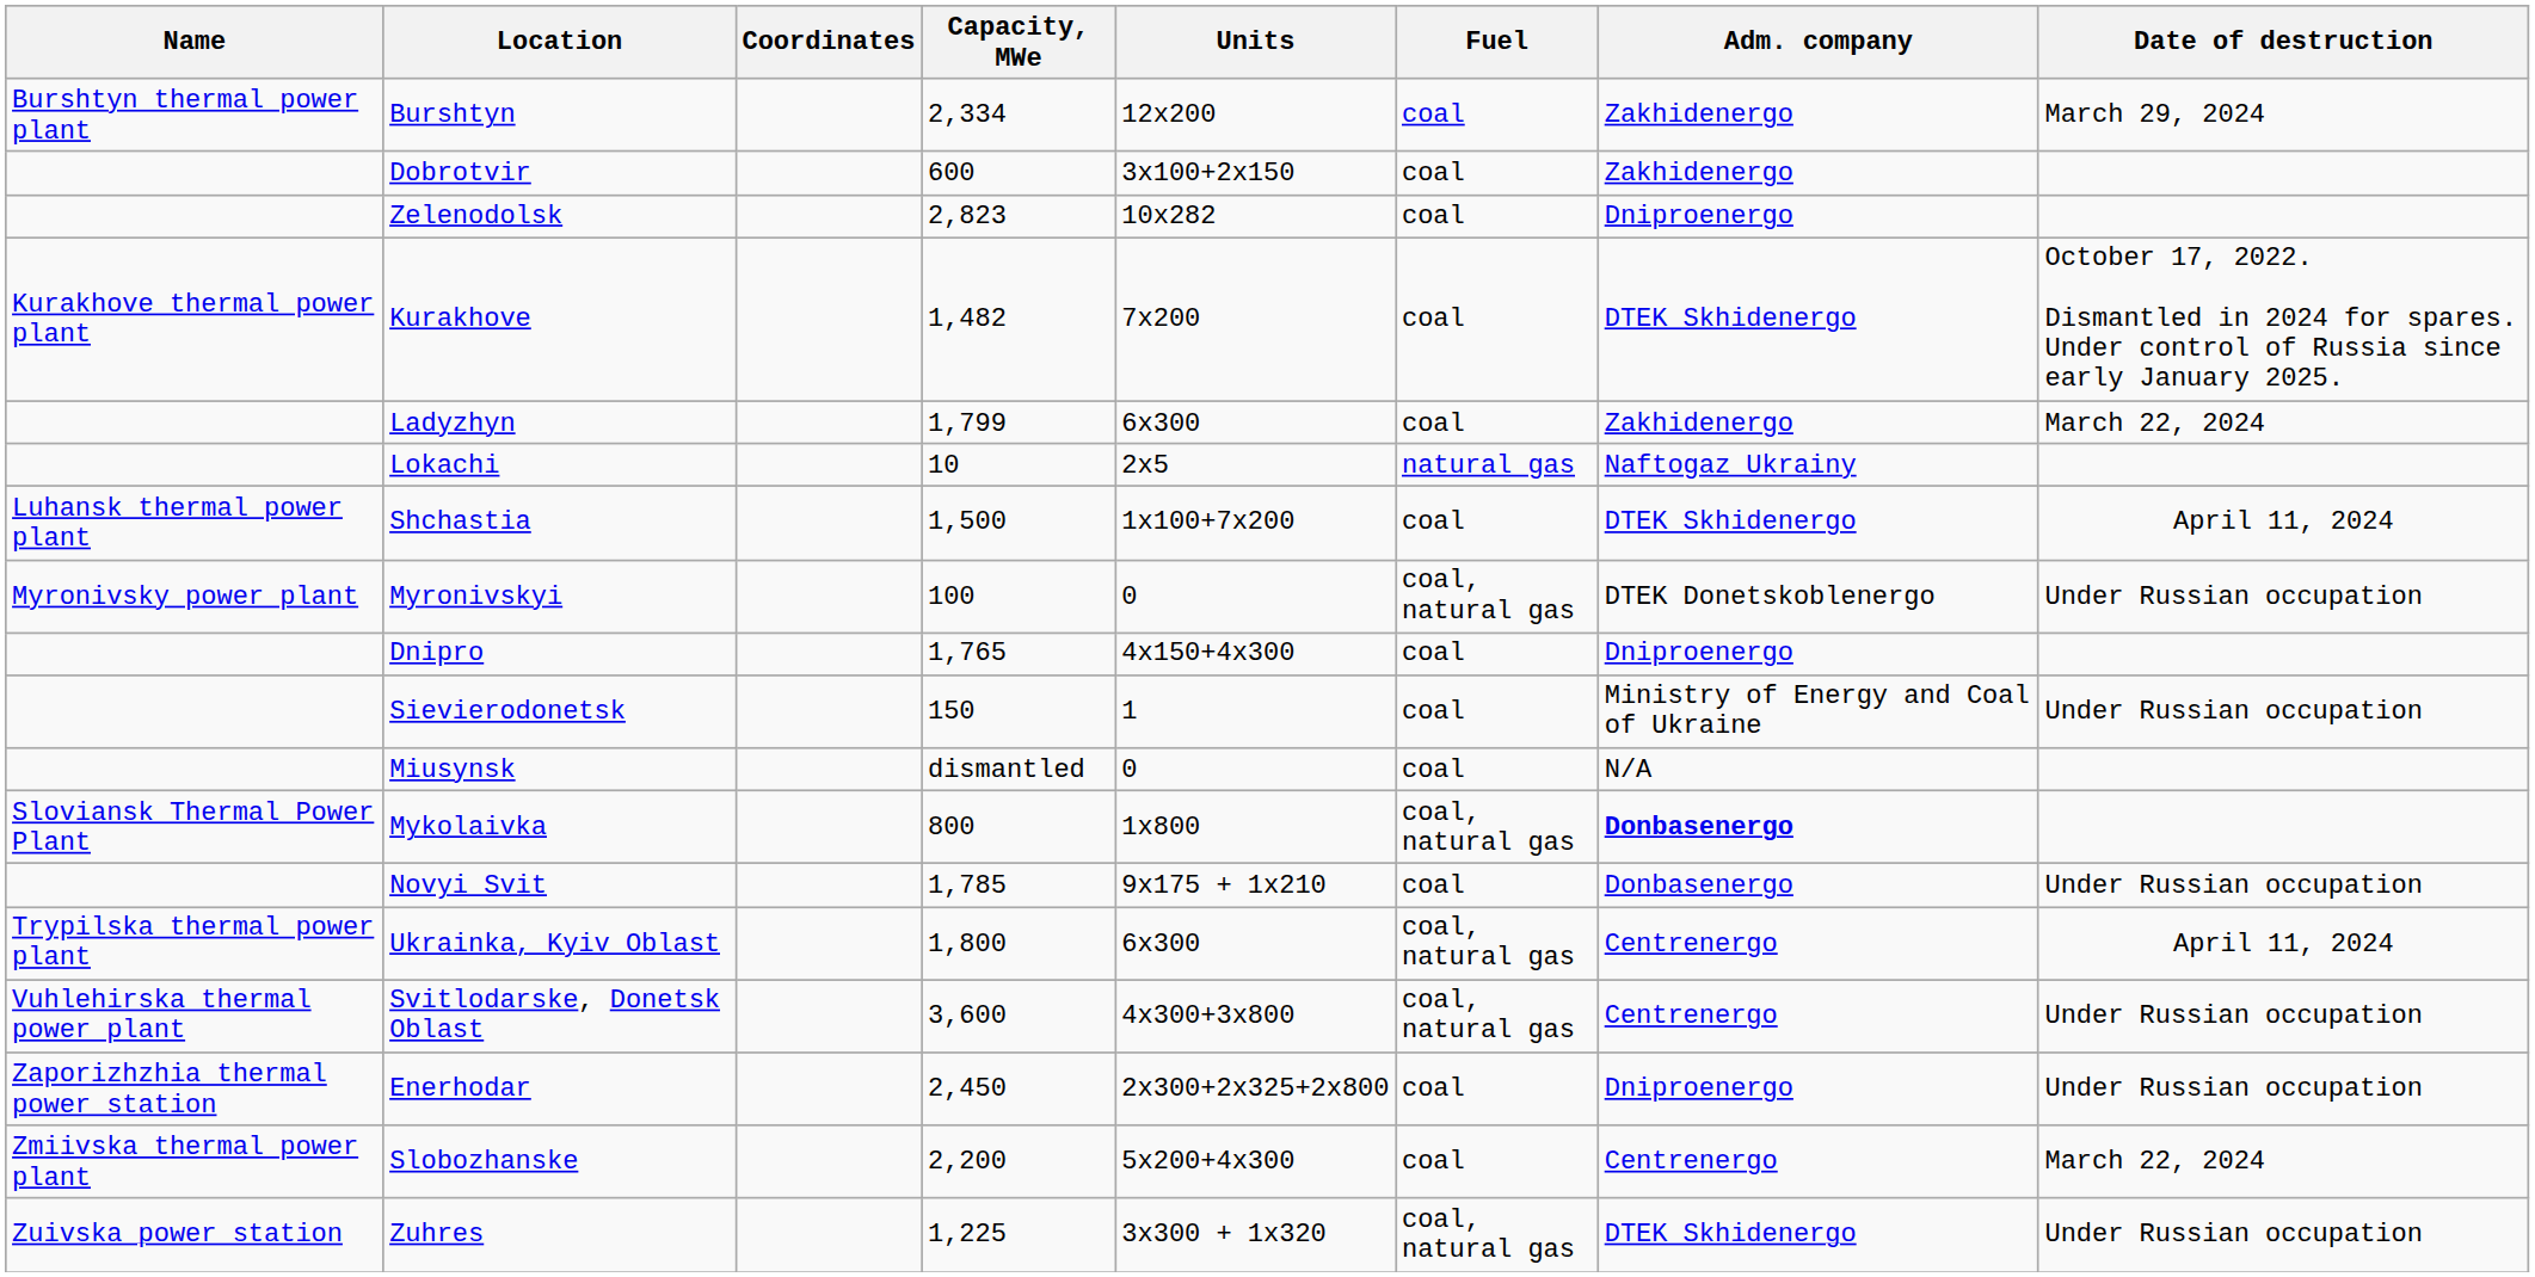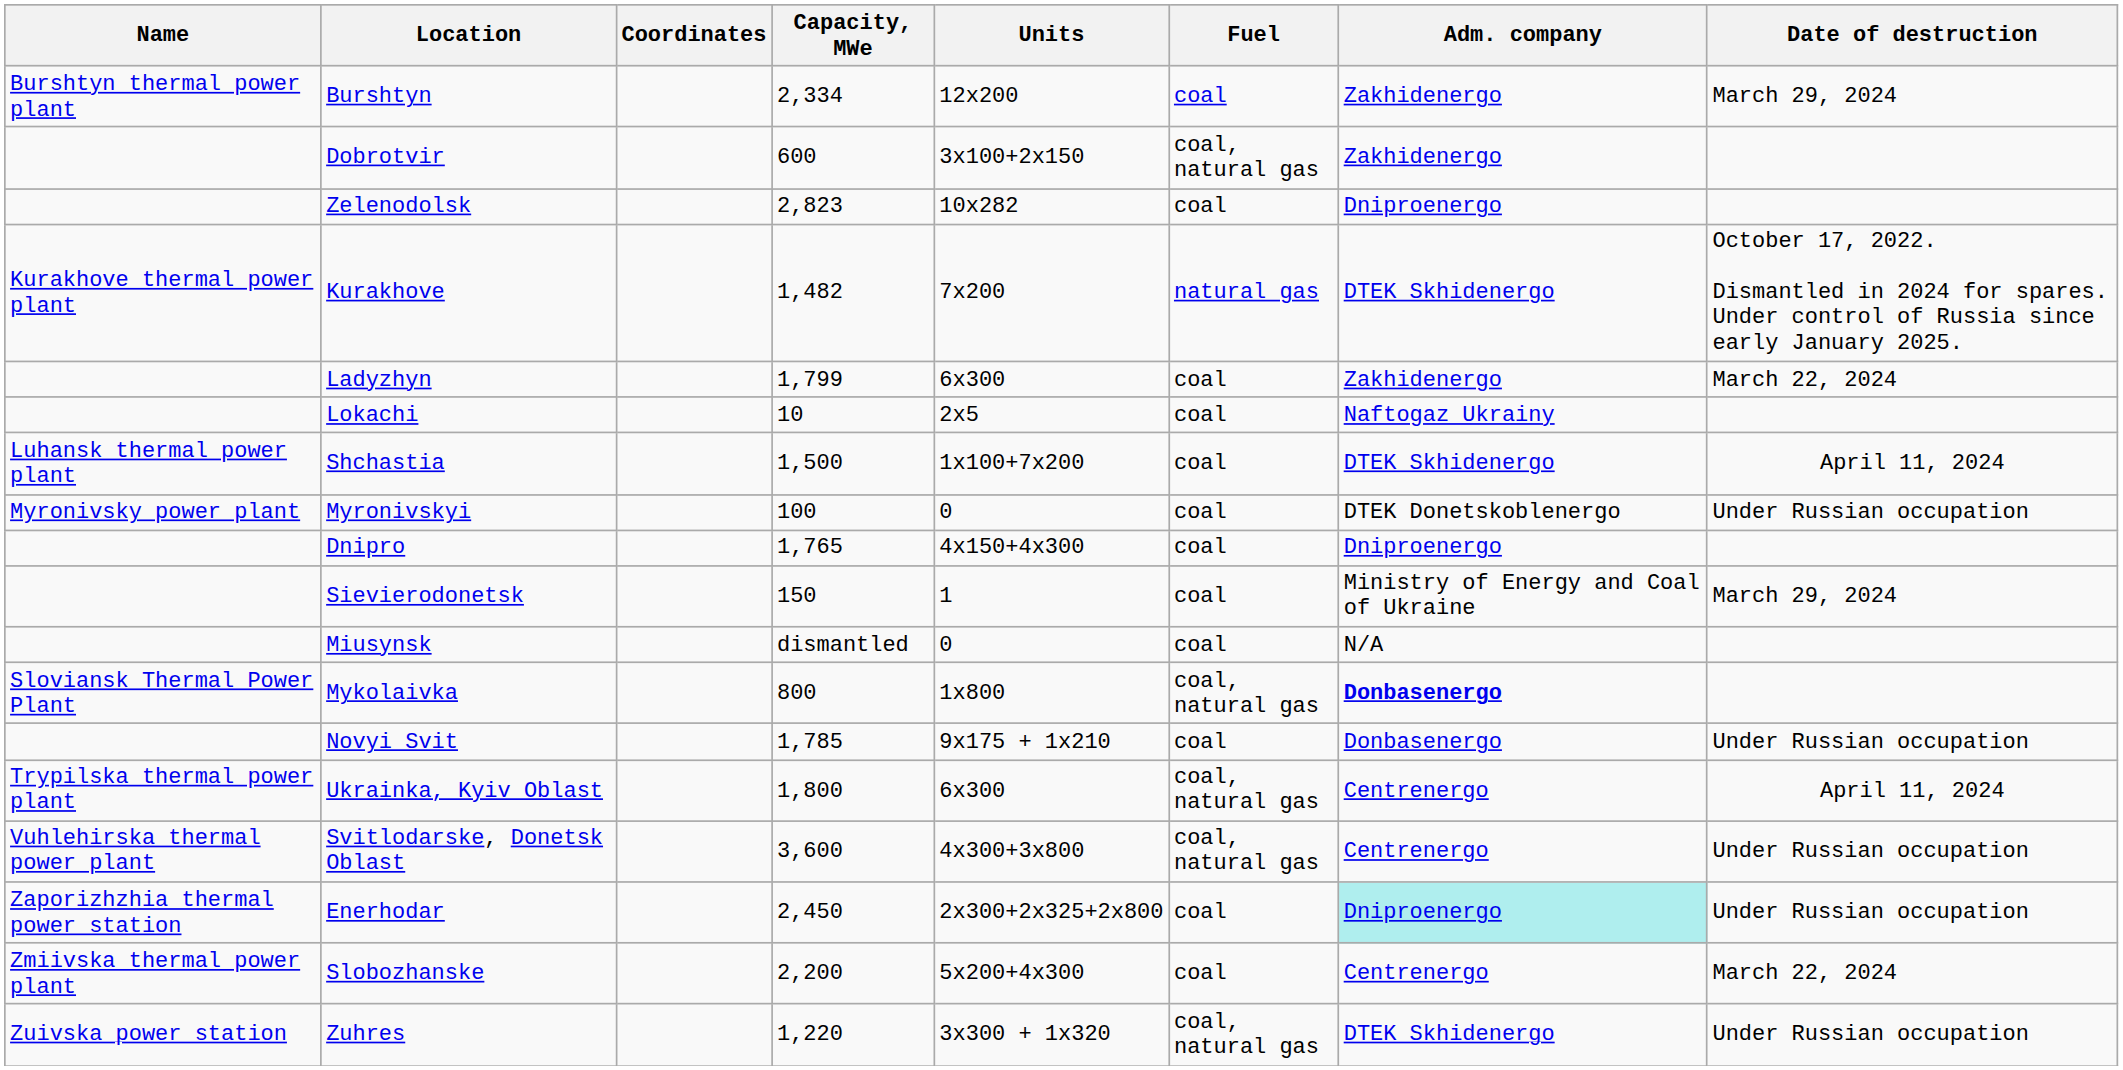Dobrotvir | Fuel: coal -> coal, natural gas
Kurakhove | Fuel: coal -> natural gas
Lokachi | Fuel: natural gas -> coal
Myronivskyi | Fuel: coal, natural gas -> coal
Sievierodonetsk | Date of destruction: Under Russian occupation -> March 29, 2024
Enerhodar | Adm. company: no background -> paleturquoise background
Zuhres | Capacity, MWe: 1,225 -> 1,220
